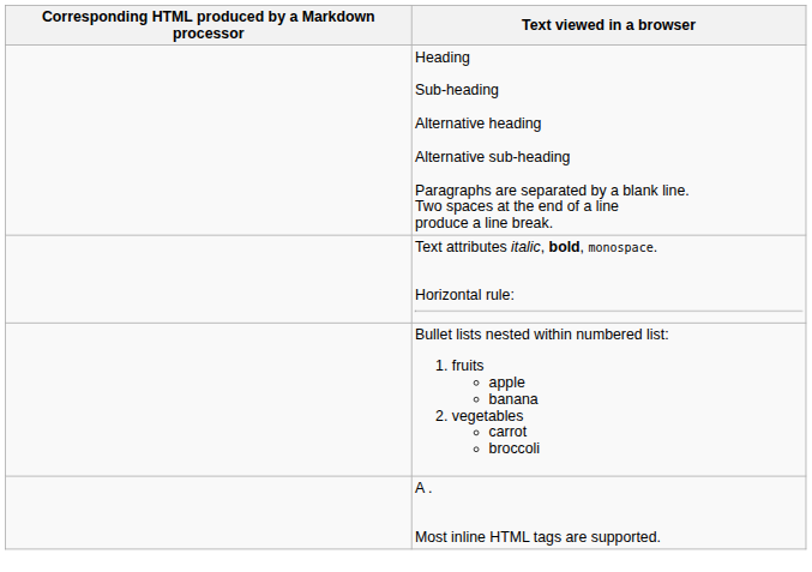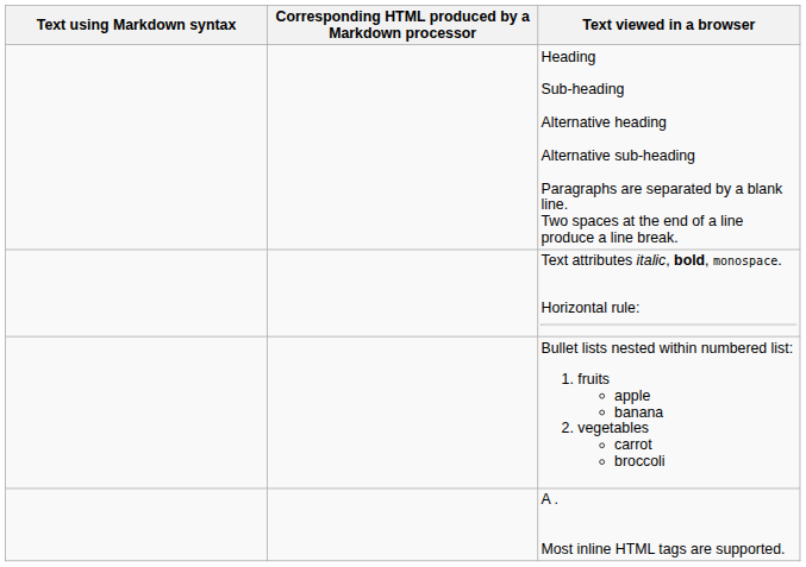+ column: Text using Markdown syntax
